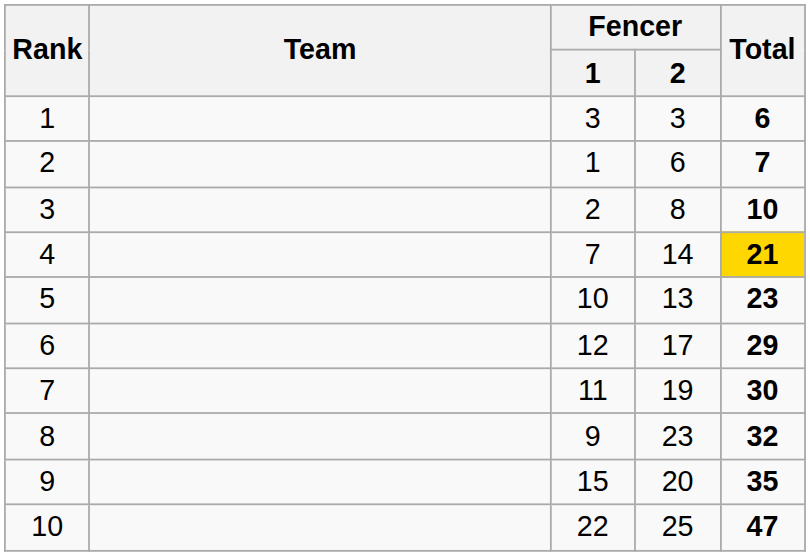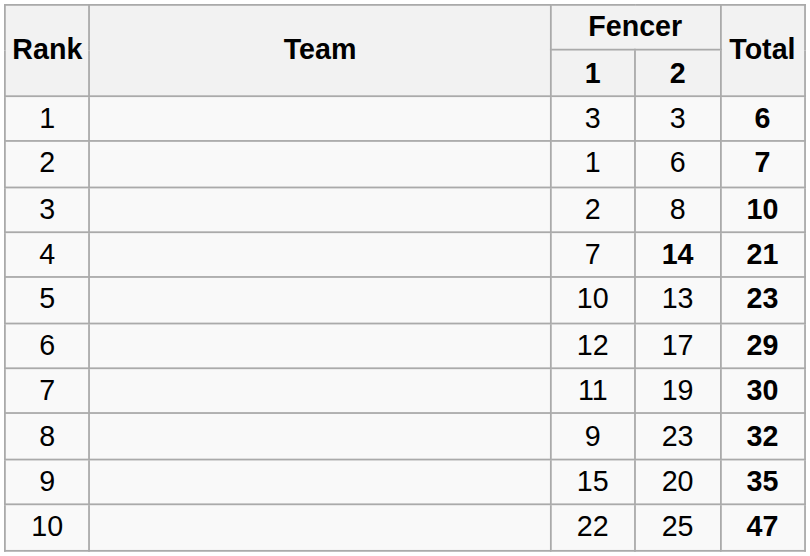4 | Fencer / 2: normal -> bold
4 | Total: gold background -> no background
